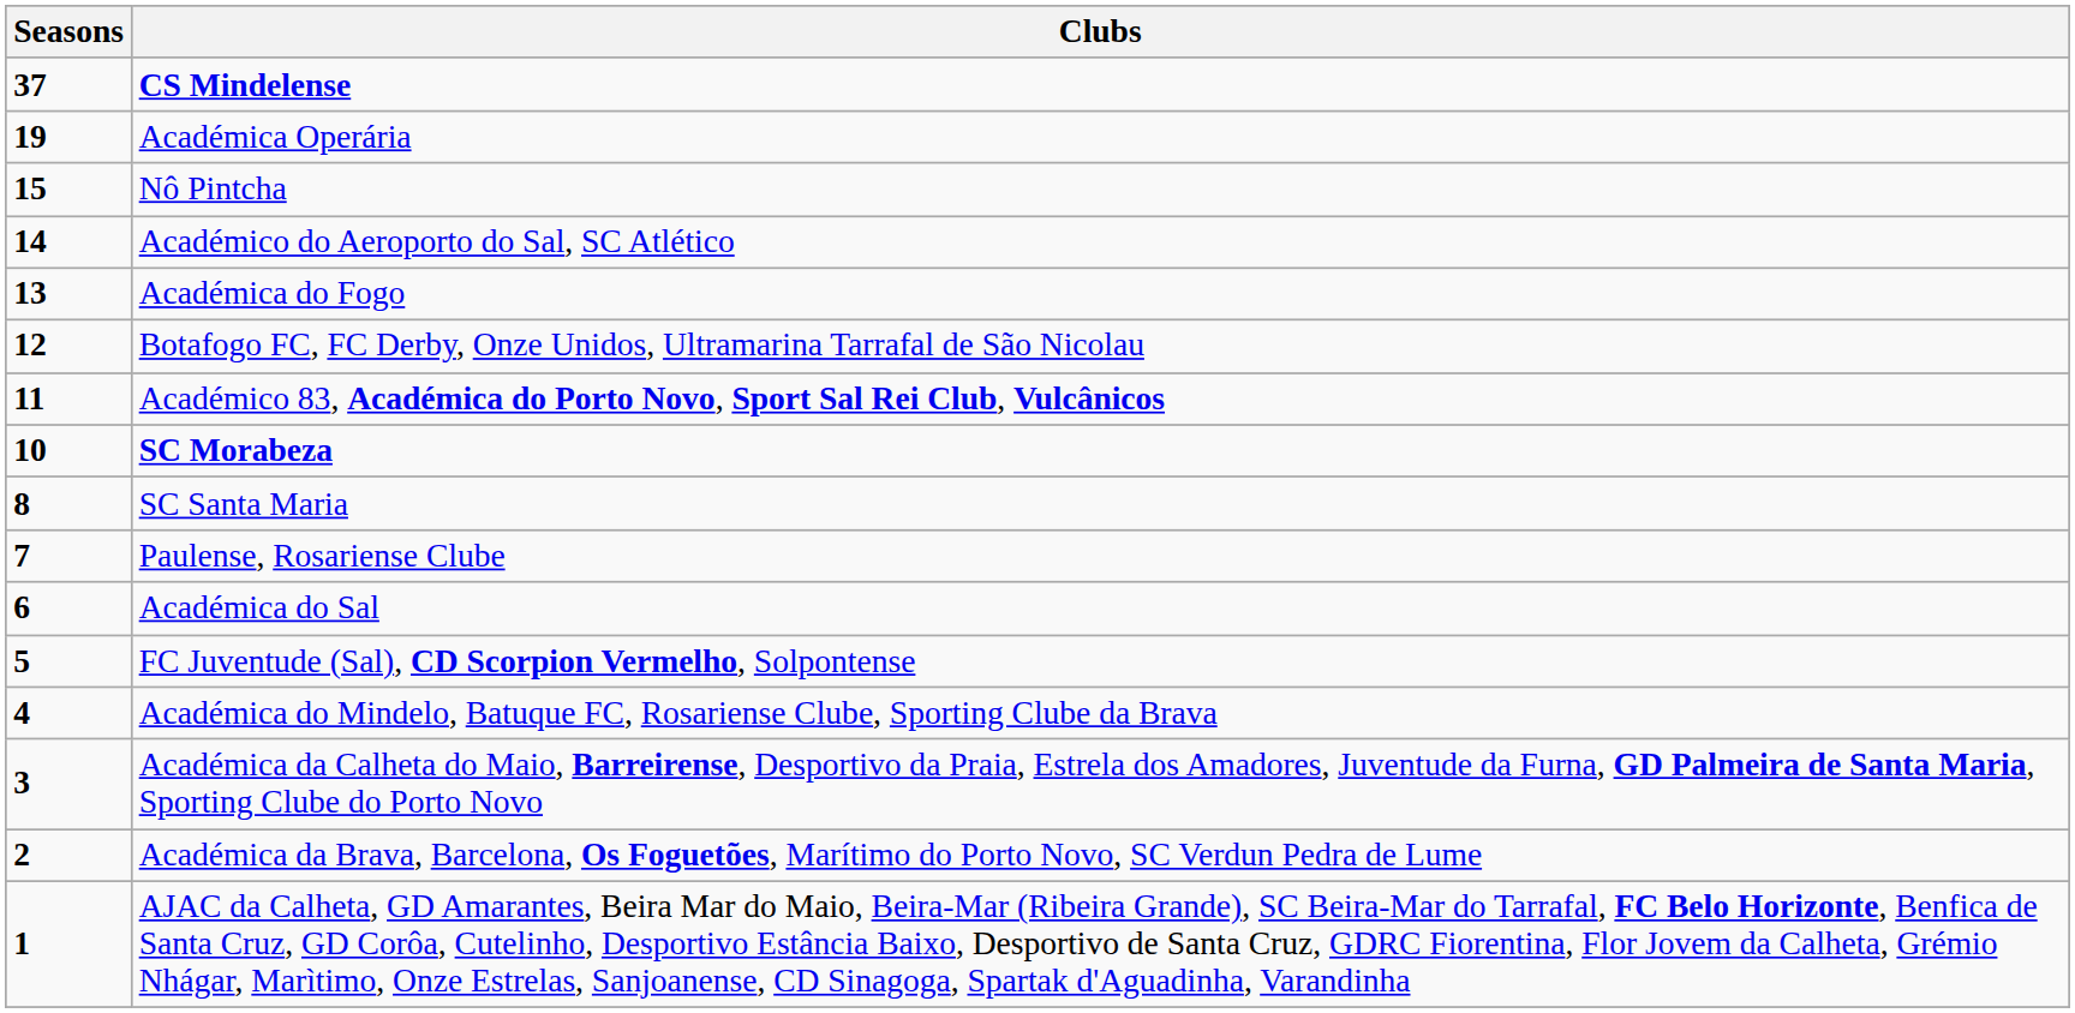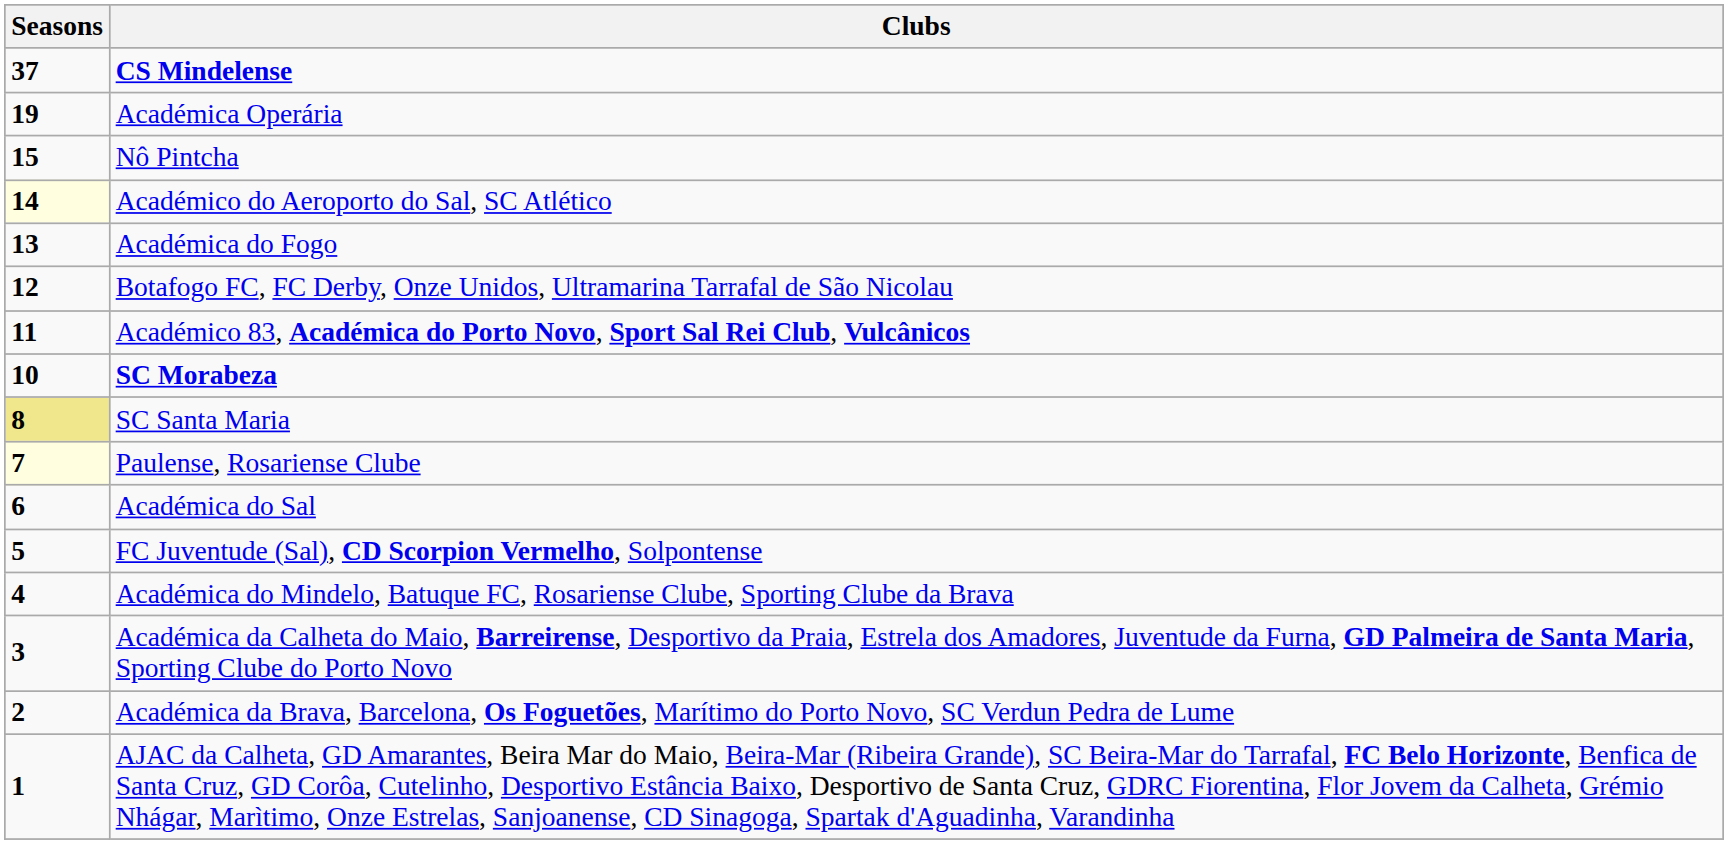Académico do Aeroporto do Sal, SC Atlético | Seasons: no background -> lightyellow background
SC Santa Maria | Seasons: no background -> khaki background
Paulense, Rosariense Clube | Seasons: no background -> lightyellow background
